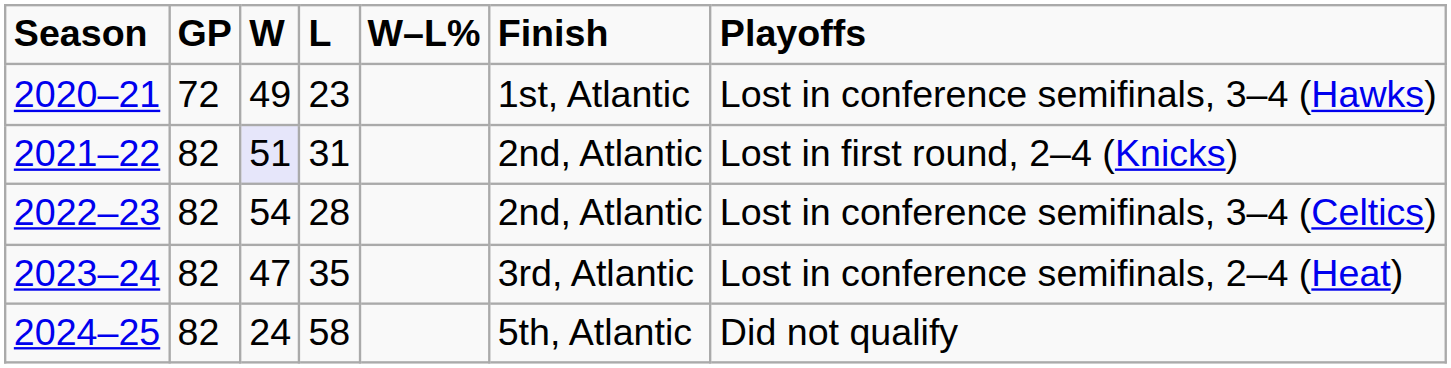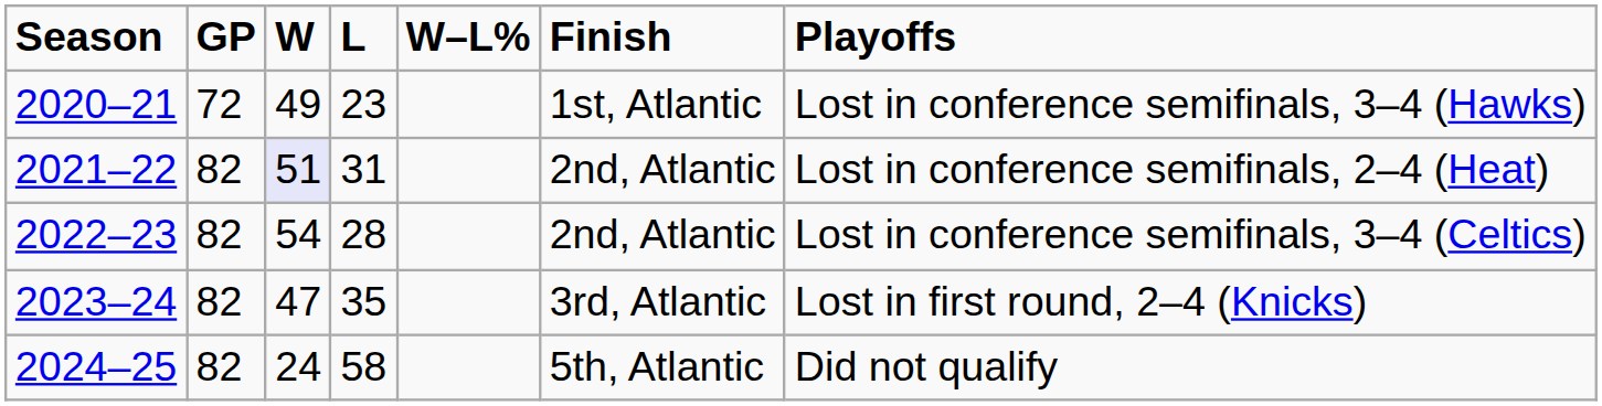2021–22 | column 7: Lost in first round, 2–4 (Knicks) -> Lost in conference semifinals, 2–4 (Heat)
2023–24 | column 7: Lost in conference semifinals, 2–4 (Heat) -> Lost in first round, 2–4 (Knicks)
